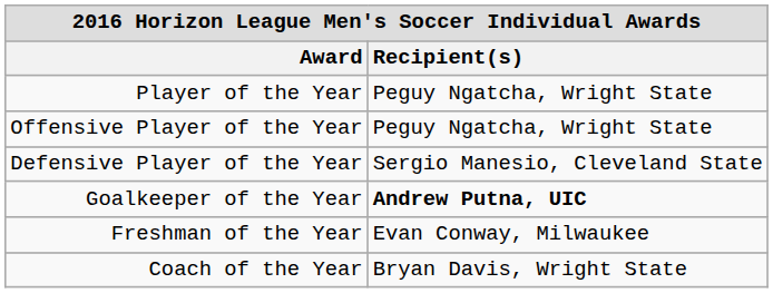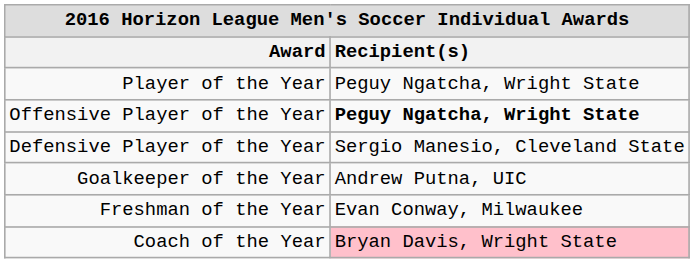Offensive Player of the Year | Recipient(s): normal -> bold
Goalkeeper of the Year | Recipient(s): bold -> normal
Coach of the Year | Recipient(s): no background -> pink background
